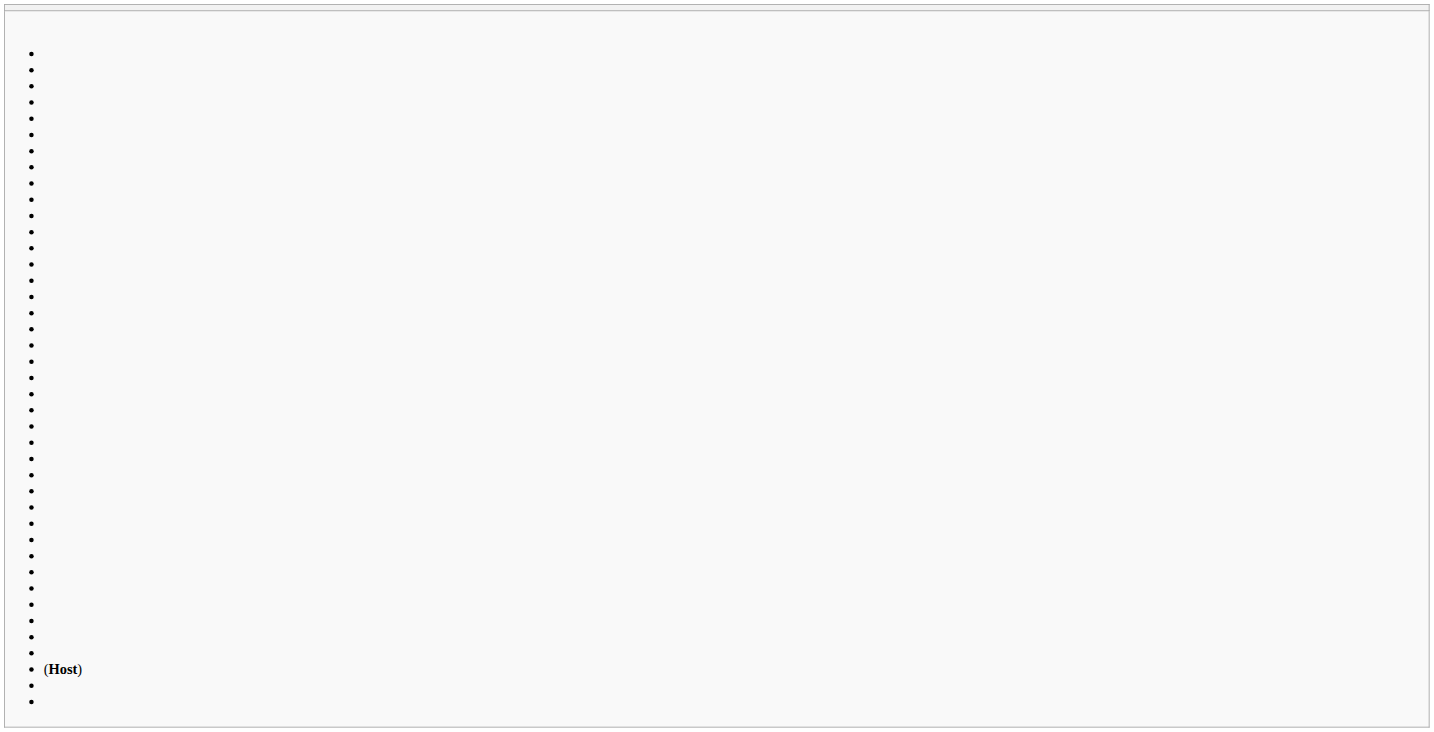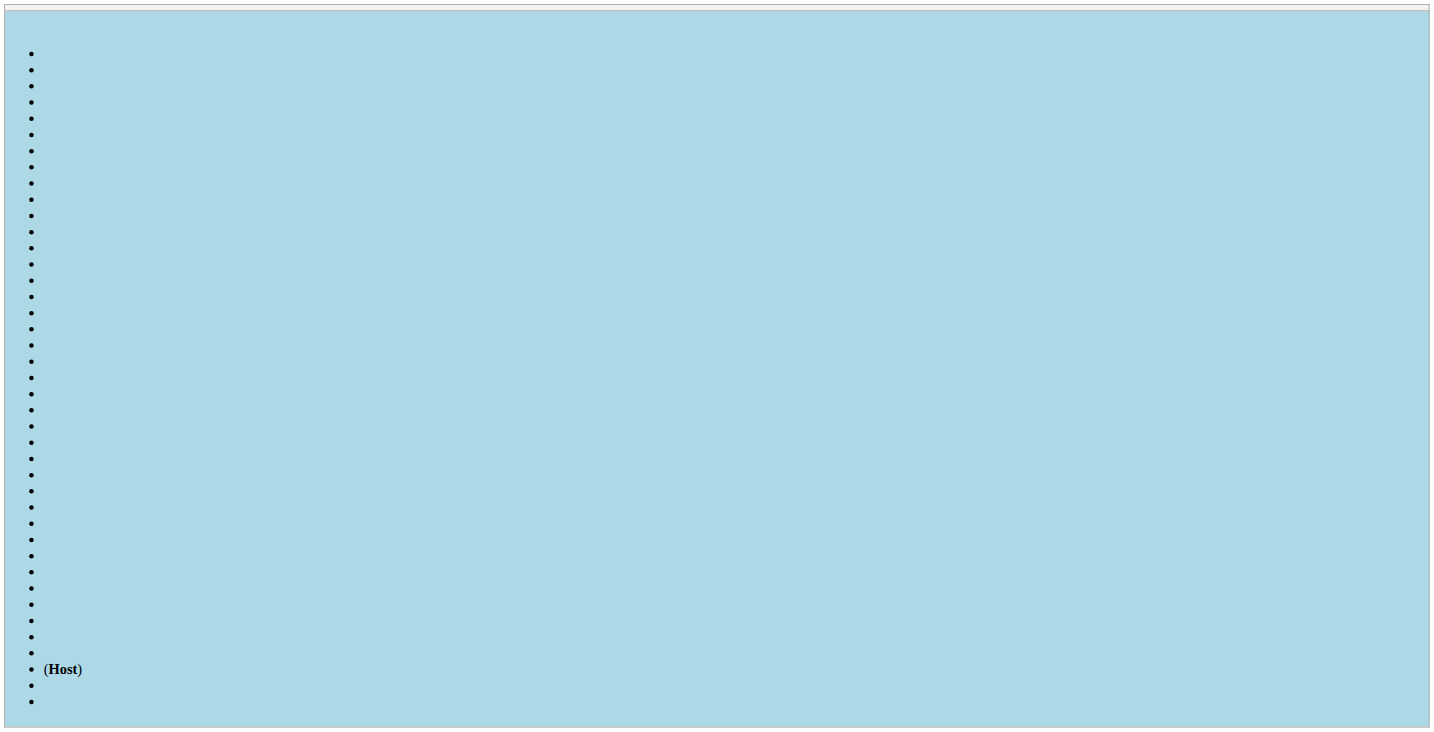row 2 | column 1: no background -> lightblue background
